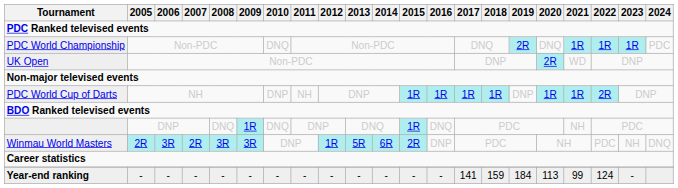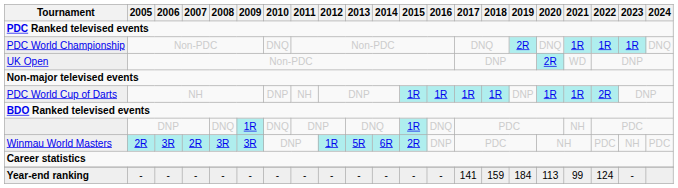PDC World Championship | 2024: PDC -> DNQ
Winmau World Masters | 2024: DNQ -> PDC
